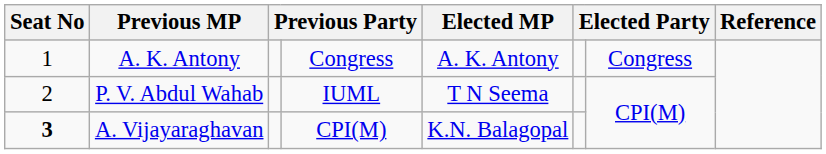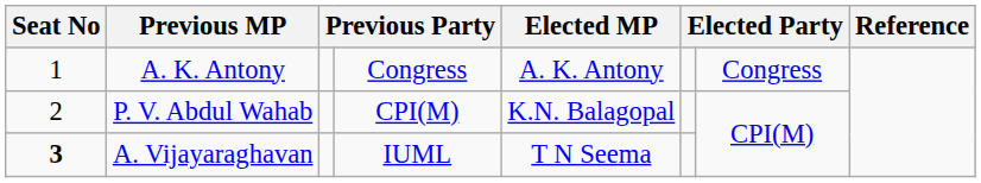P. V. Abdul Wahab | column 4: IUML -> CPI(M)
P. V. Abdul Wahab | Elected MP: T N Seema -> K.N. Balagopal
A. Vijayaraghavan | column 4: CPI(M) -> IUML
A. Vijayaraghavan | Elected MP: K.N. Balagopal -> T N Seema
